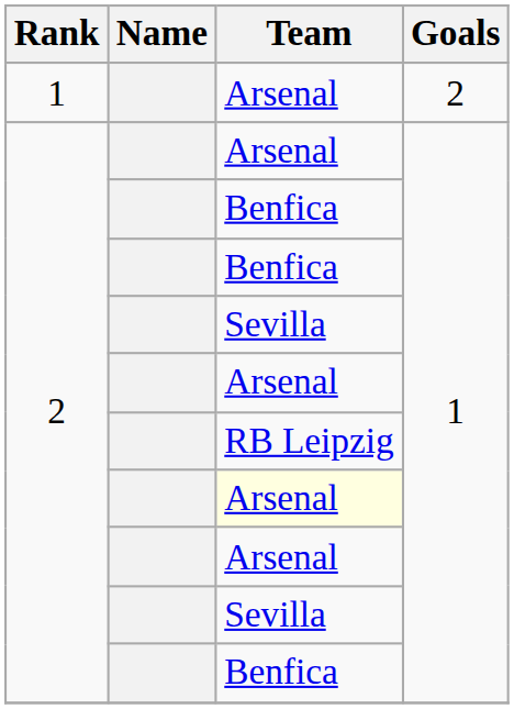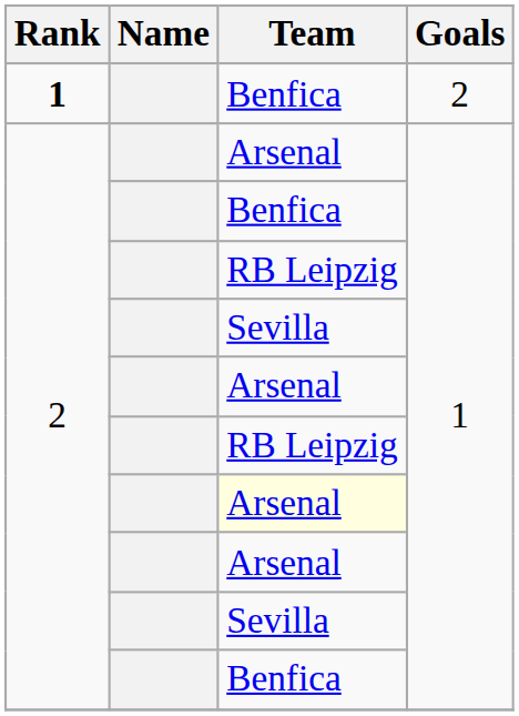row 2 | Rank: normal -> bold
row 2 | Team: Arsenal -> Benfica
row 5 | Team: Benfica -> RB Leipzig
